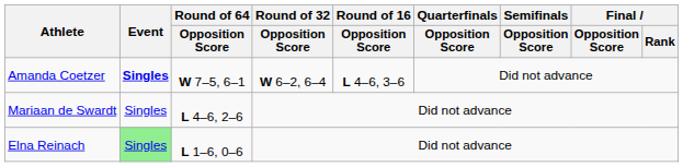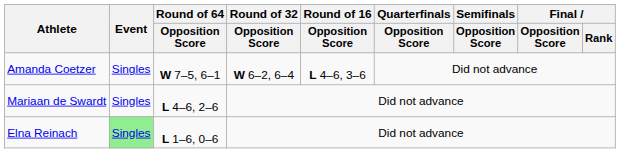Amanda Coetzer | Event: bold -> normal
